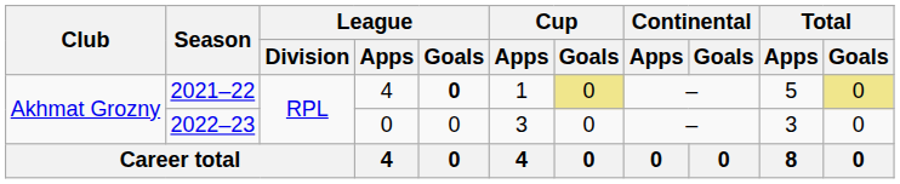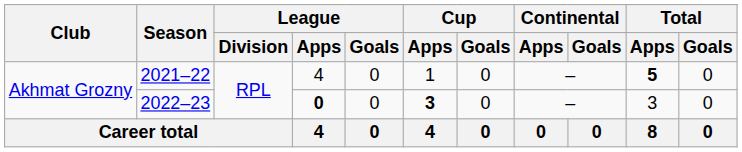2021–22 | League / Goals: bold -> normal
2021–22 | Cup / Goals: khaki background -> no background
2021–22 | Total / Apps: normal -> bold
2021–22 | Total / Goals: khaki background -> no background
2022–23 | League / Apps: normal -> bold
2022–23 | Cup / Apps: normal -> bold
